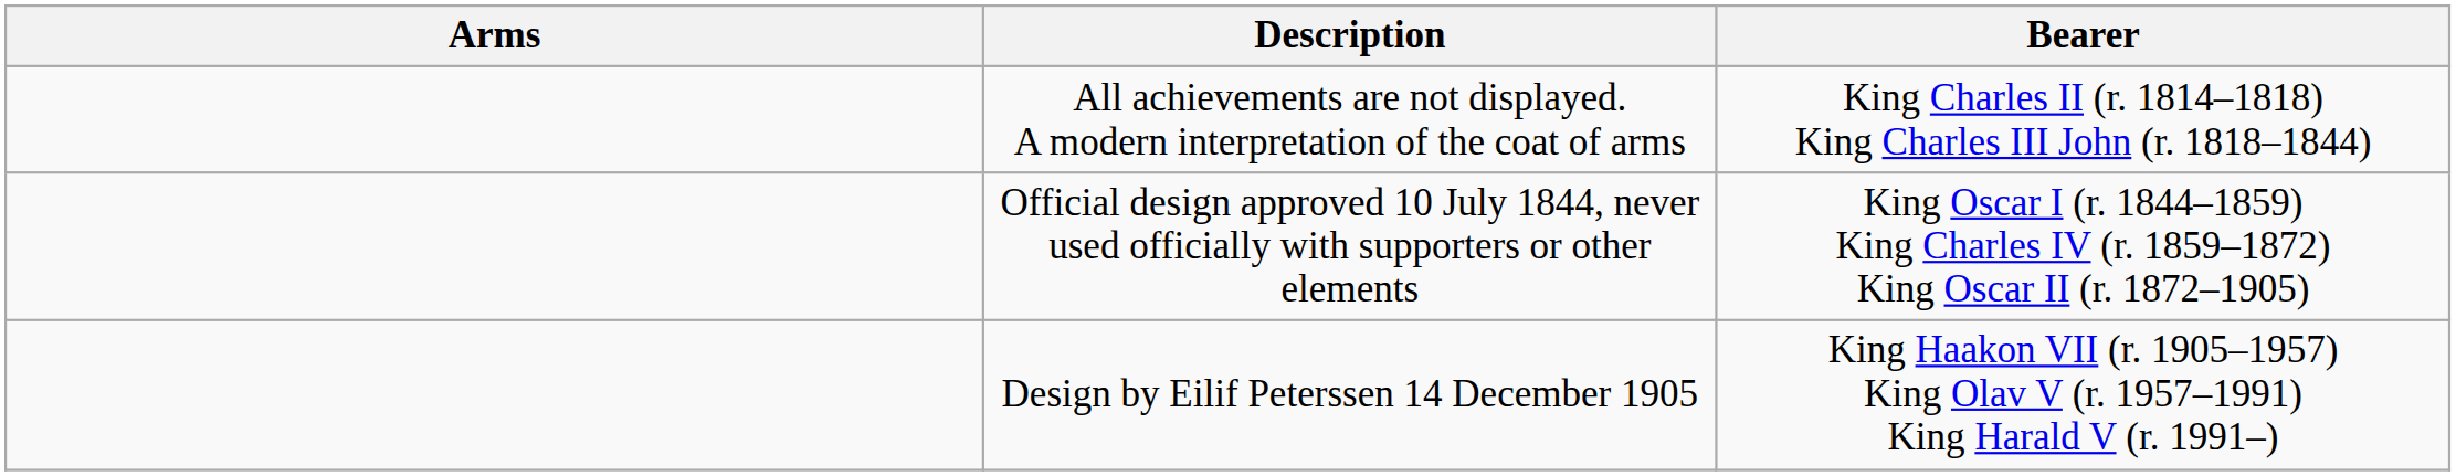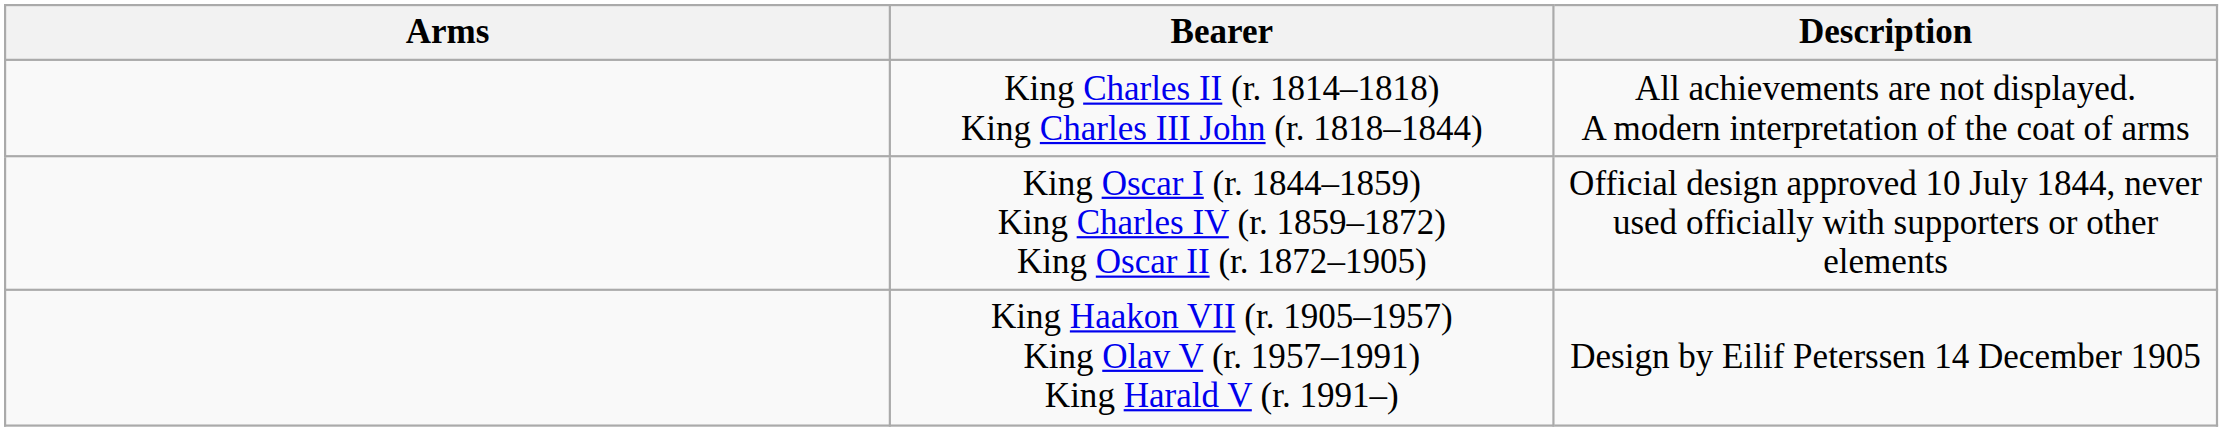columns swapped: Bearer <-> Description
